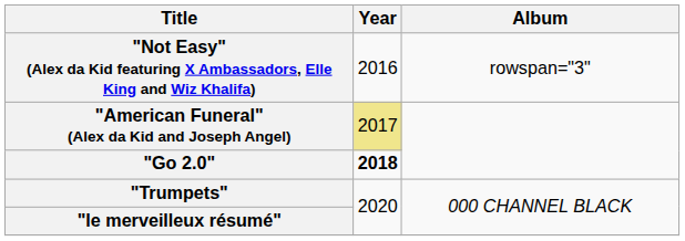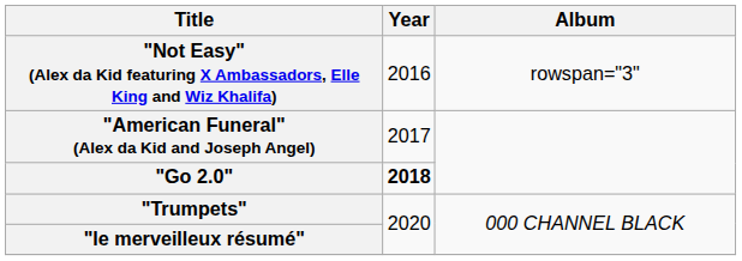"American Funeral" (Alex da Kid and Joseph Angel) | Year: khaki background -> no background
